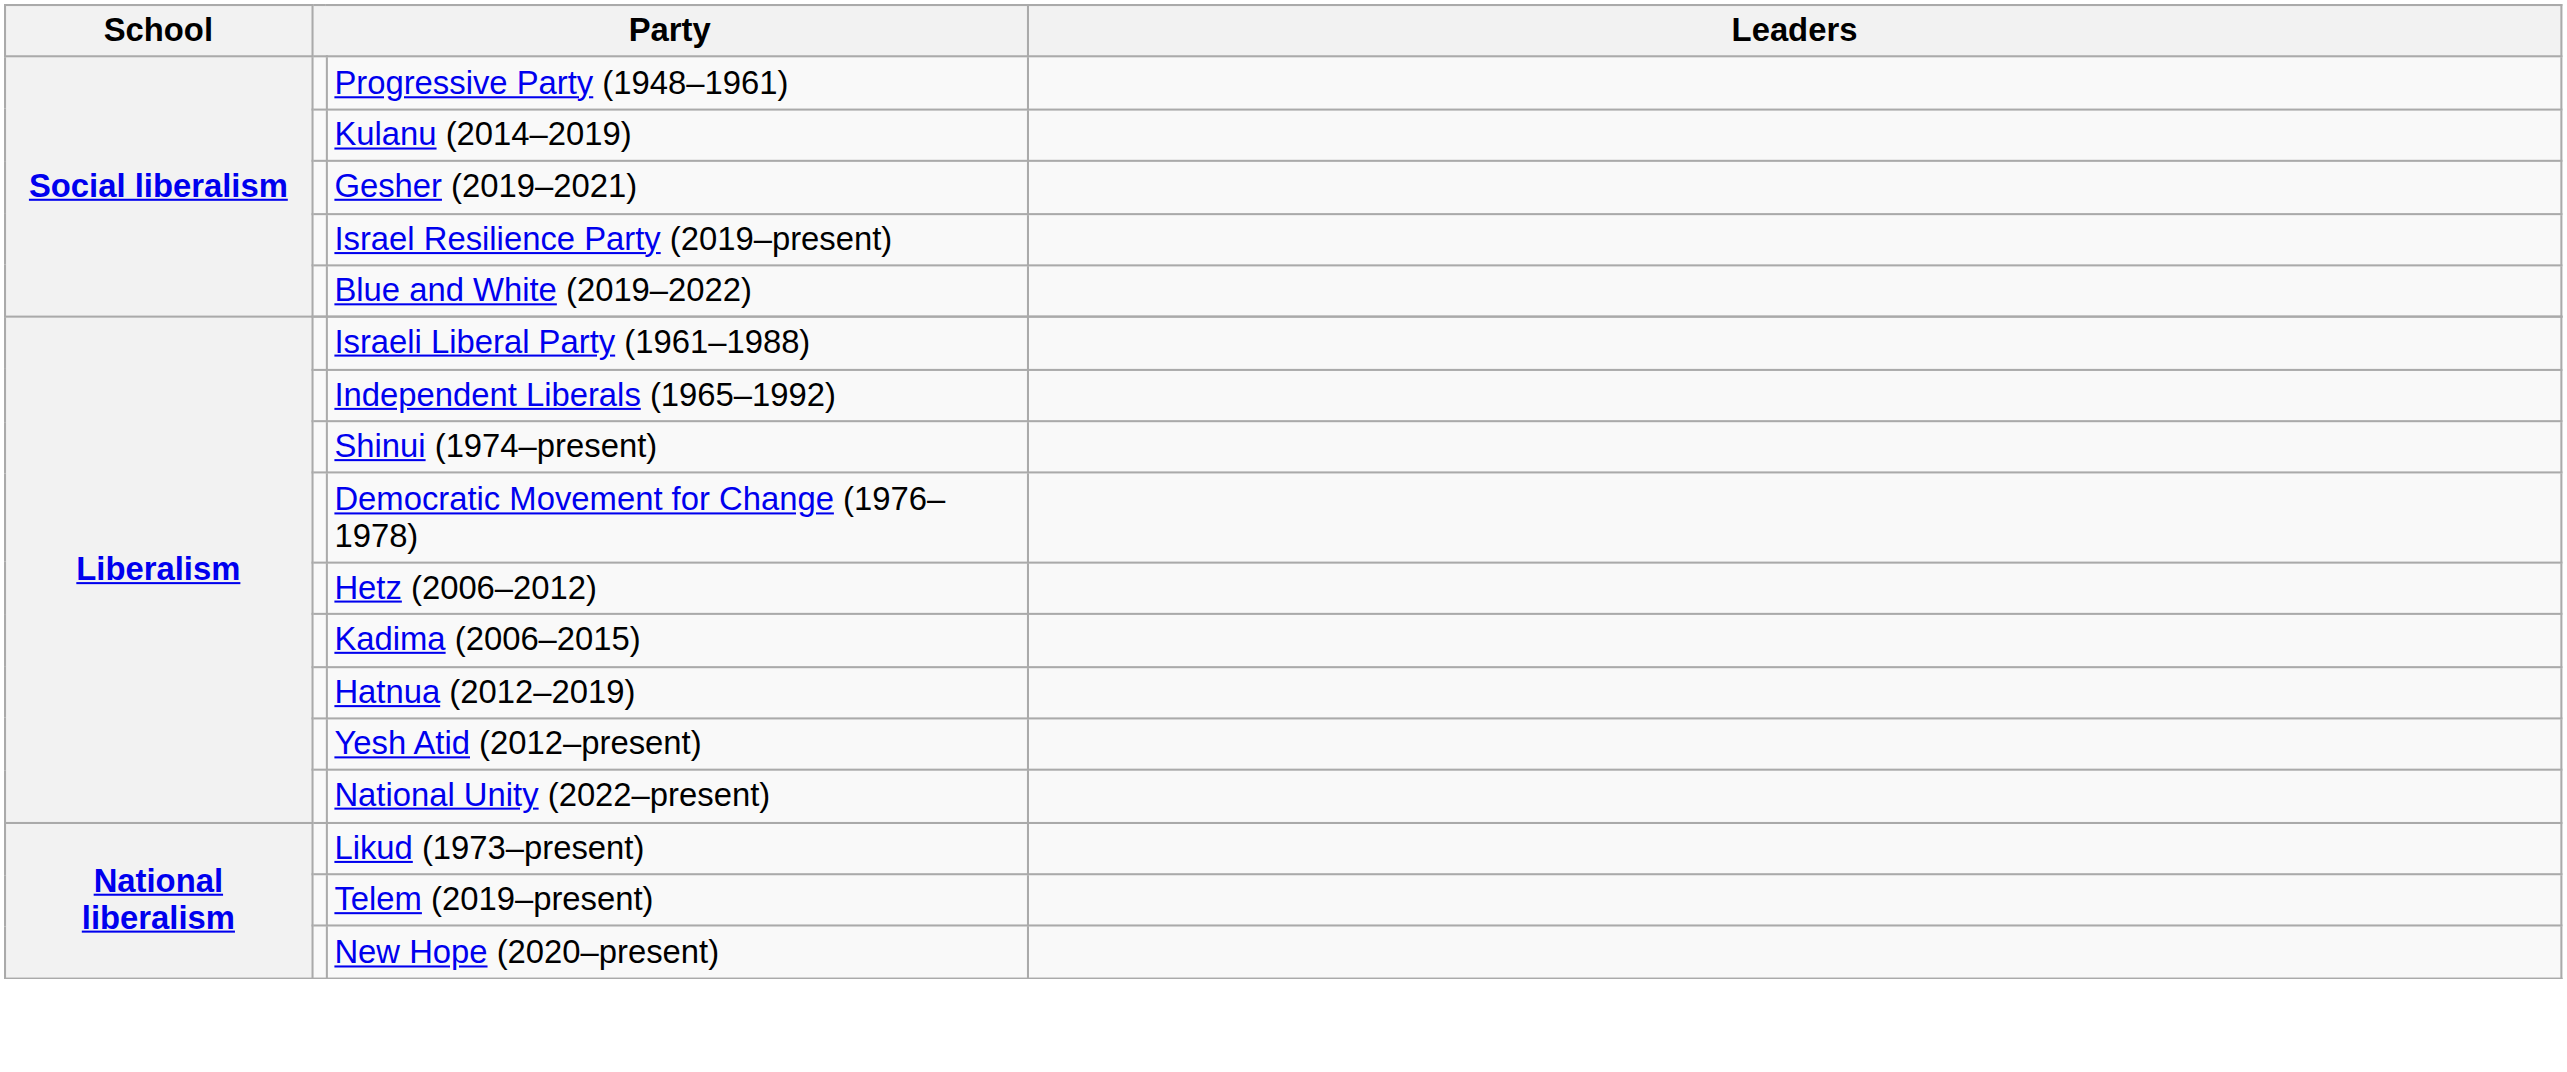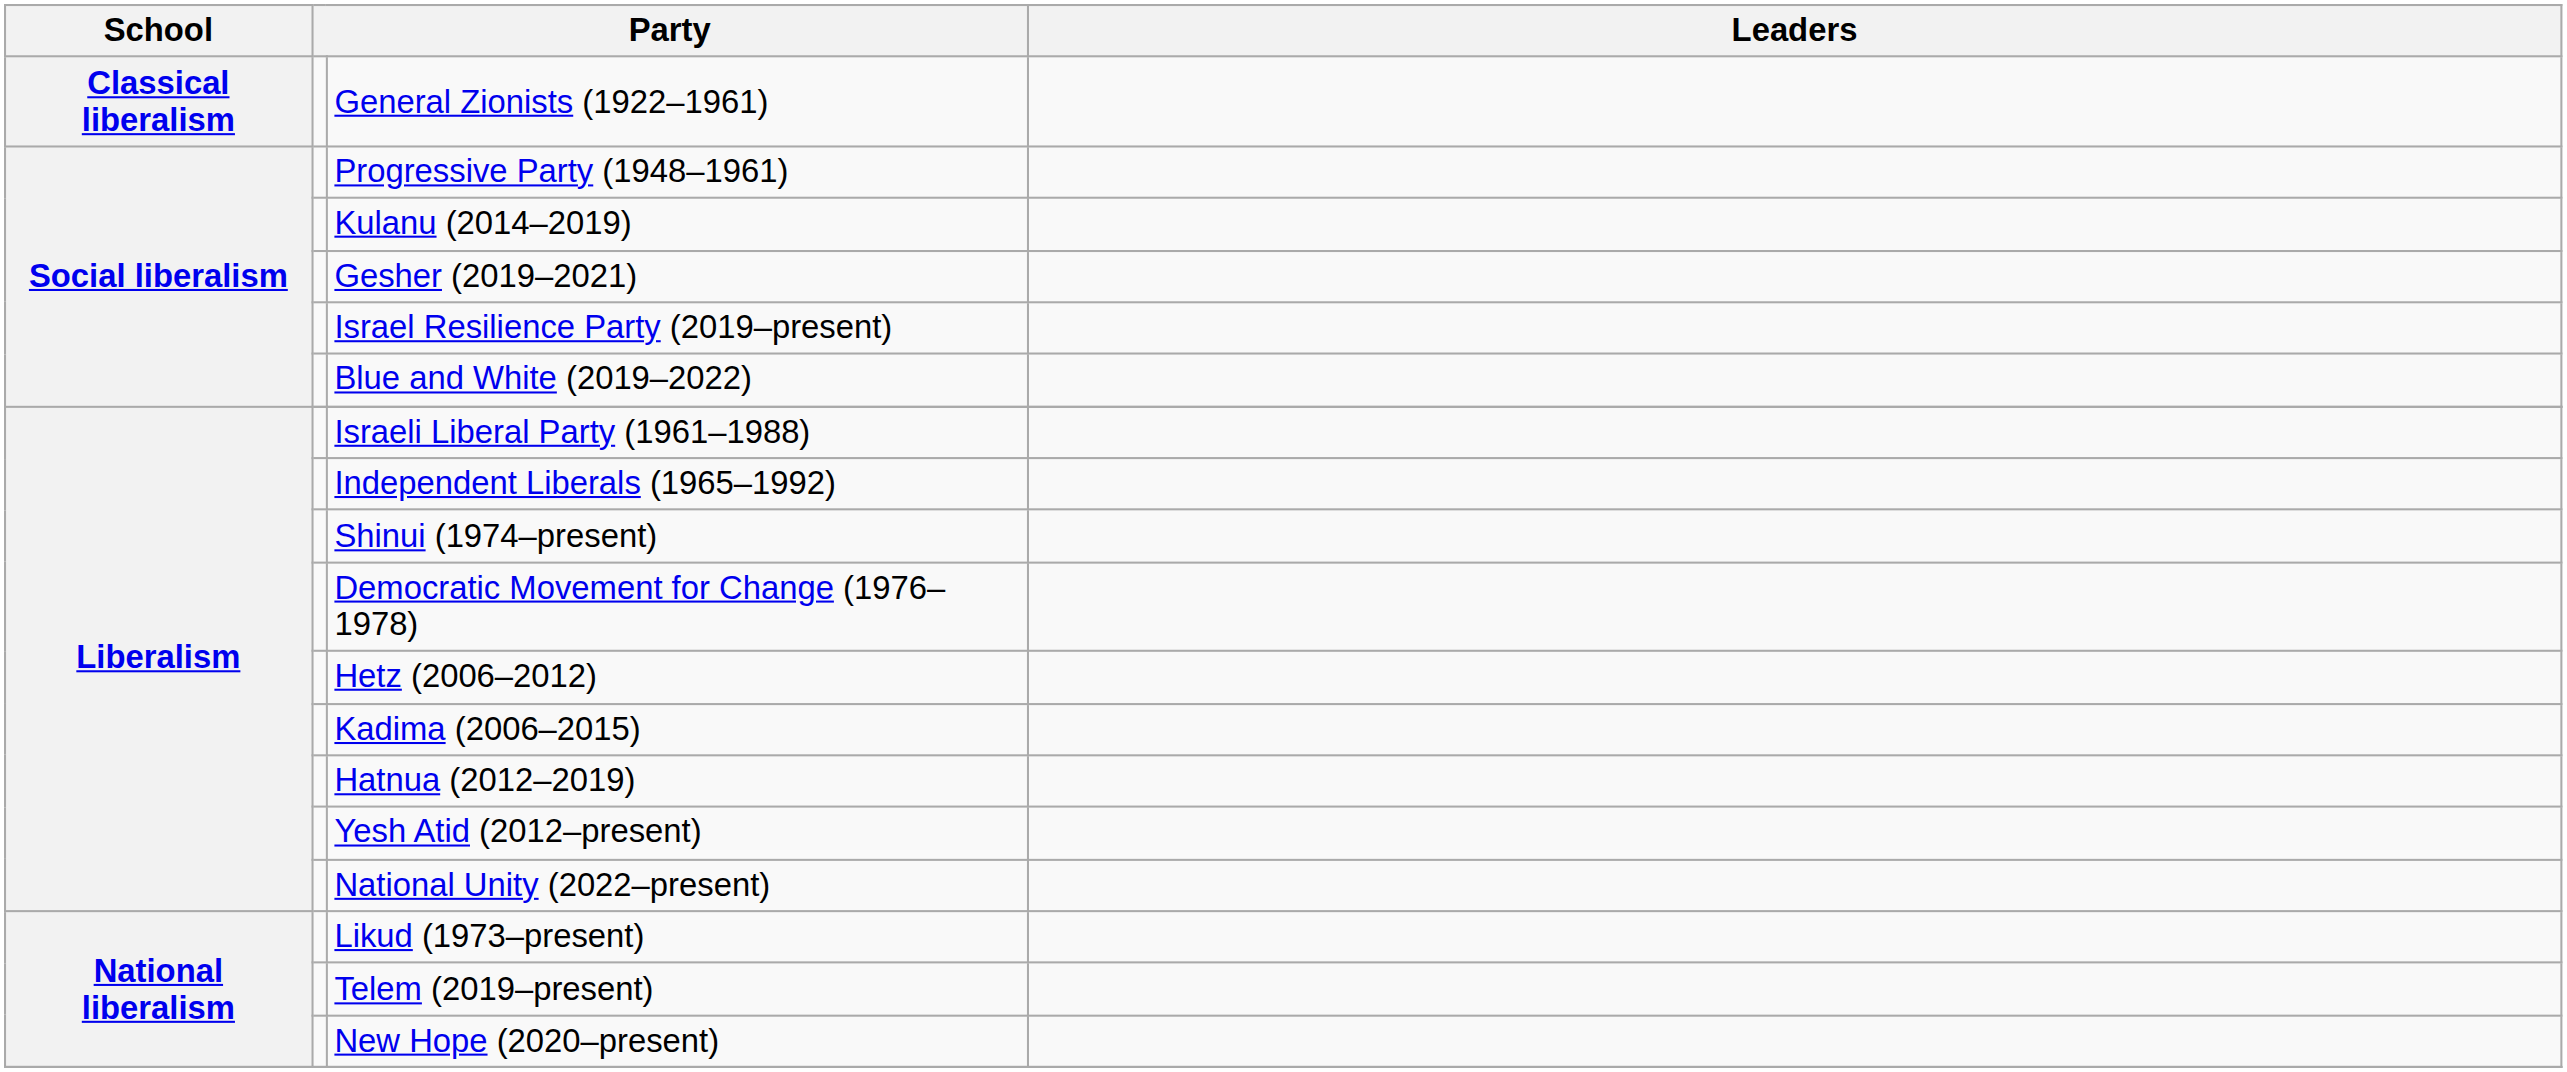+ row: Classical liberalism | General Zionists (1922–1961)
